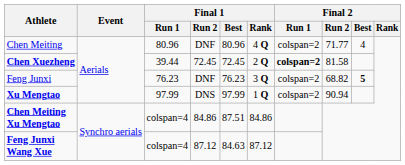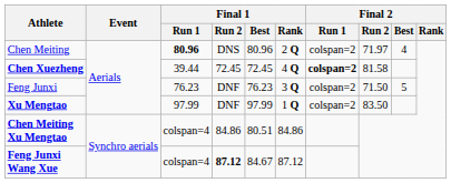Chen Meiting | Final 1 / Run 1: normal -> bold
Chen Meiting | Final 1 / Run 2: DNF -> DNS
Chen Meiting | Final 1 / Rank: 4 Q -> 2 Q
Chen Meiting | Final 2 / Run 2: 71.77 -> 71.97
Chen Xuezheng | Final 1 / Rank: 2 Q -> 4 Q
Feng Junxi | Final 2 / Run 2: 68.82 -> 71.50
Feng Junxi | Final 2 / Best: bold -> normal
Xu Mengtao | Final 1 / Run 2: DNS -> DNF
Xu Mengtao | Final 2 / Run 2: 90.94 -> 83.50
Chen Meiting Xu Mengtao | Final 1 / Best: 87.51 -> 80.51
Feng Junxi Wang Xue | Final 1 / Run 2: normal -> bold
Feng Junxi Wang Xue | Final 1 / Best: 84.63 -> 84.67
